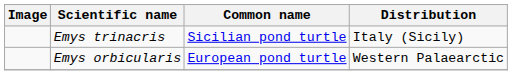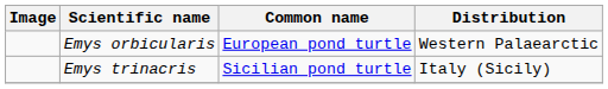rows swapped: Emys orbicularis <-> Emys trinacris
